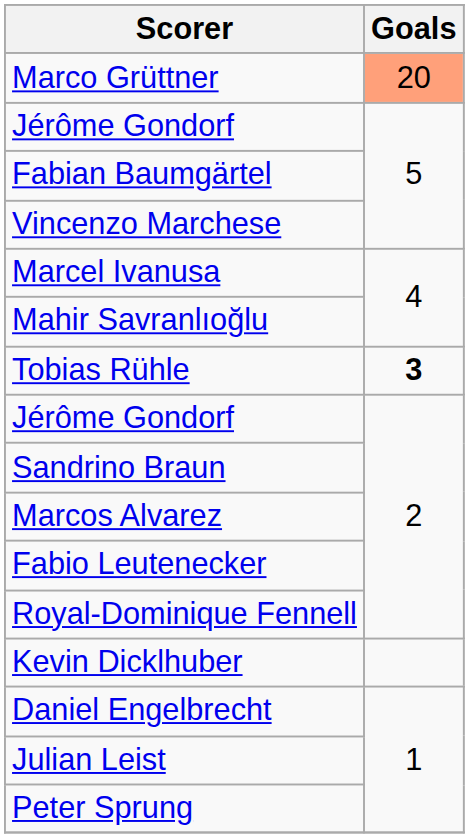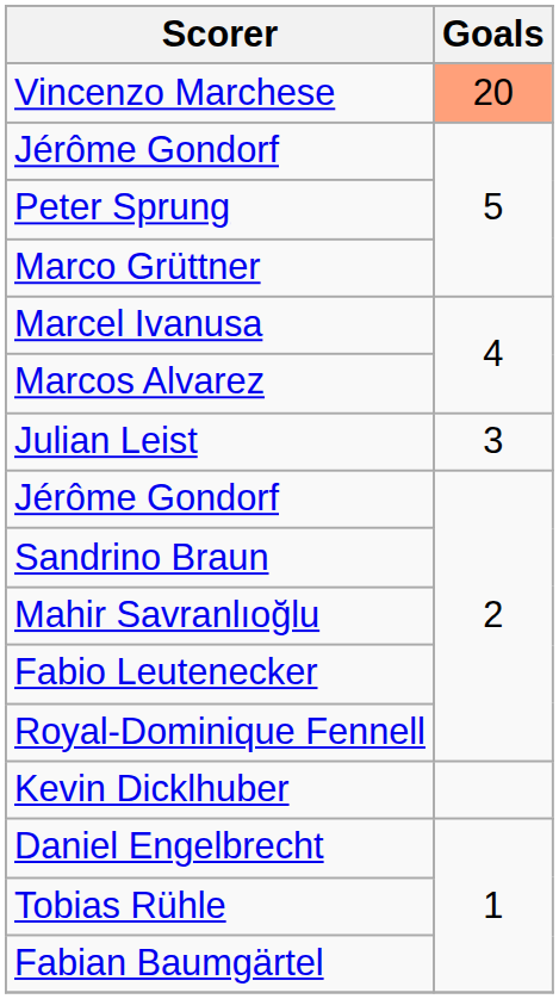row 2 | Scorer: Marco Grüttner -> Vincenzo Marchese
row 4 | Scorer: Fabian Baumgärtel -> Peter Sprung
row 5 | Scorer: Vincenzo Marchese -> Marco Grüttner
row 7 | Scorer: Mahir Savranlıoğlu -> Marcos Alvarez
row 8 | Scorer: Tobias Rühle -> Julian Leist
row 8 | Goals: bold -> normal
row 11 | Scorer: Marcos Alvarez -> Mahir Savranlıoğlu
row 16 | Scorer: Julian Leist -> Tobias Rühle
row 17 | Scorer: Peter Sprung -> Fabian Baumgärtel
